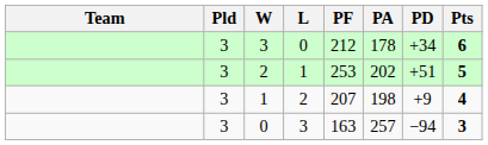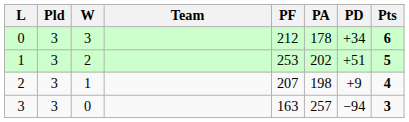columns swapped: Team <-> L
